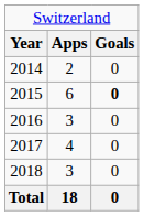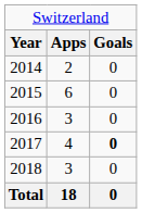2015 | column 3: bold -> normal
2017 | column 3: normal -> bold
